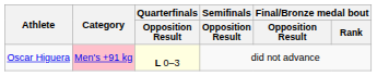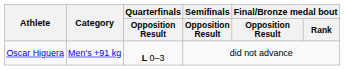Oscar Higuera | Category: pink background -> no background
Oscar Higuera | Quarterfinals / Opposition Result: lightyellow background -> no background
